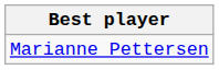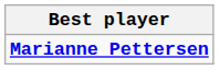row 2 | column 1: normal -> bold
